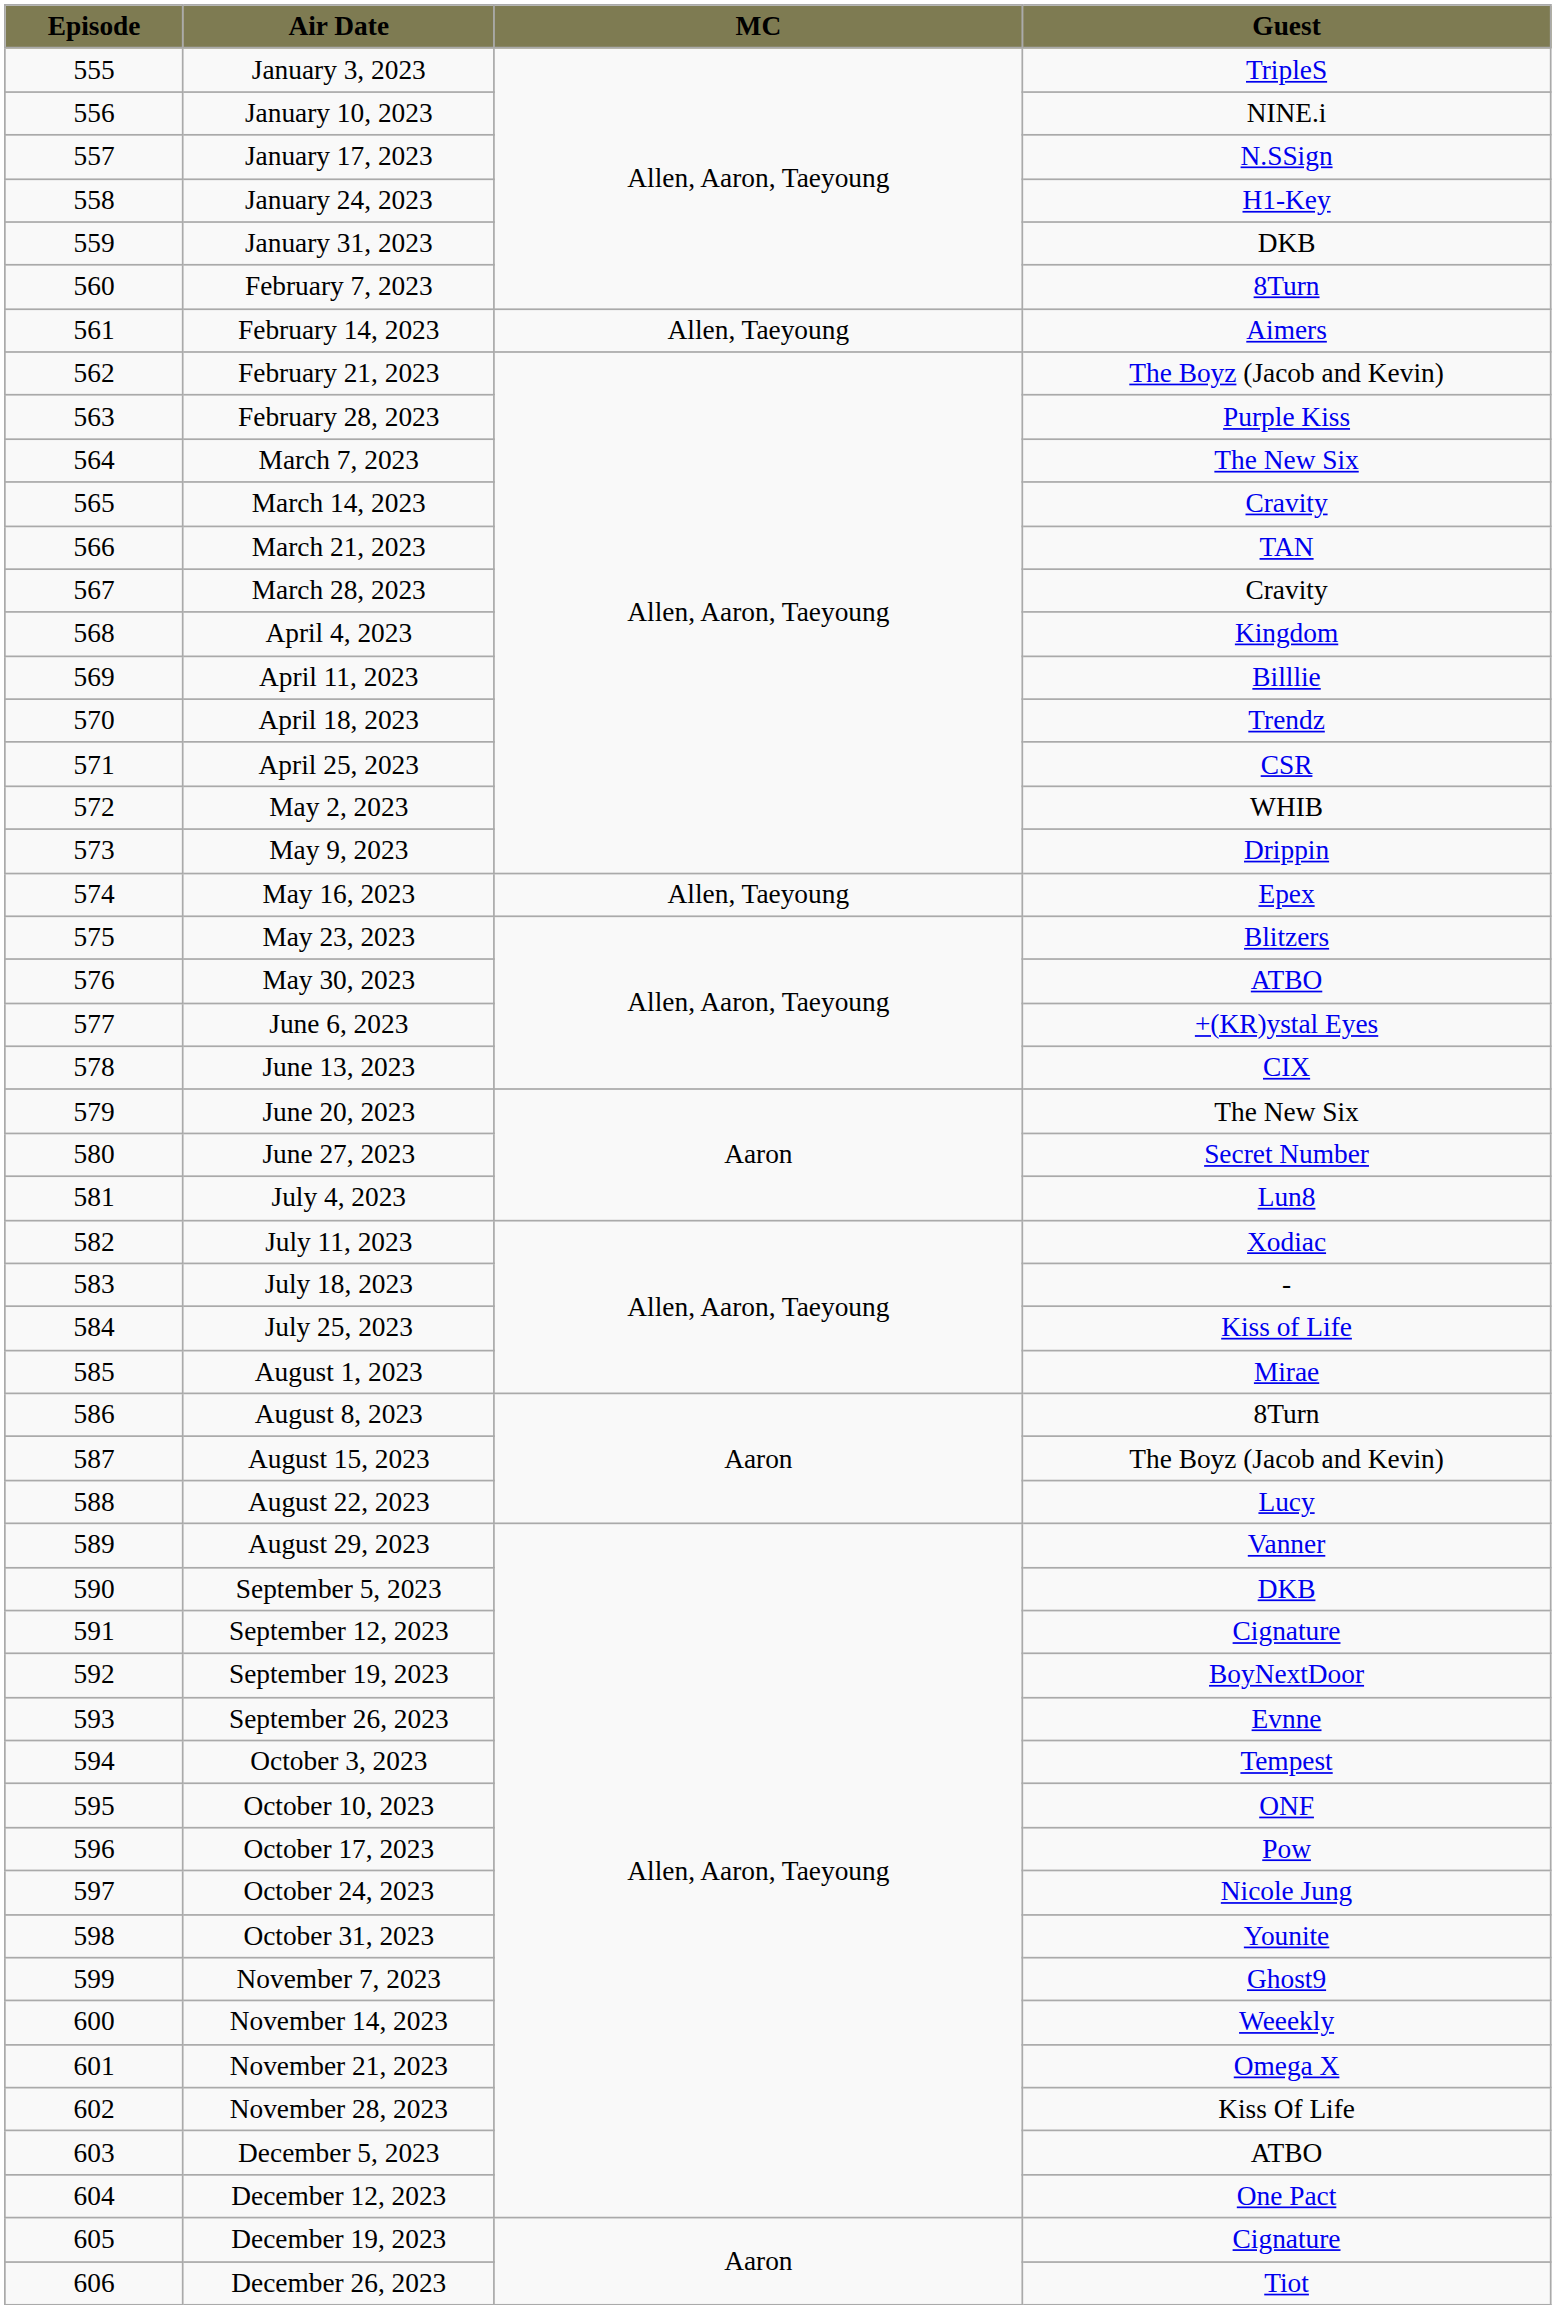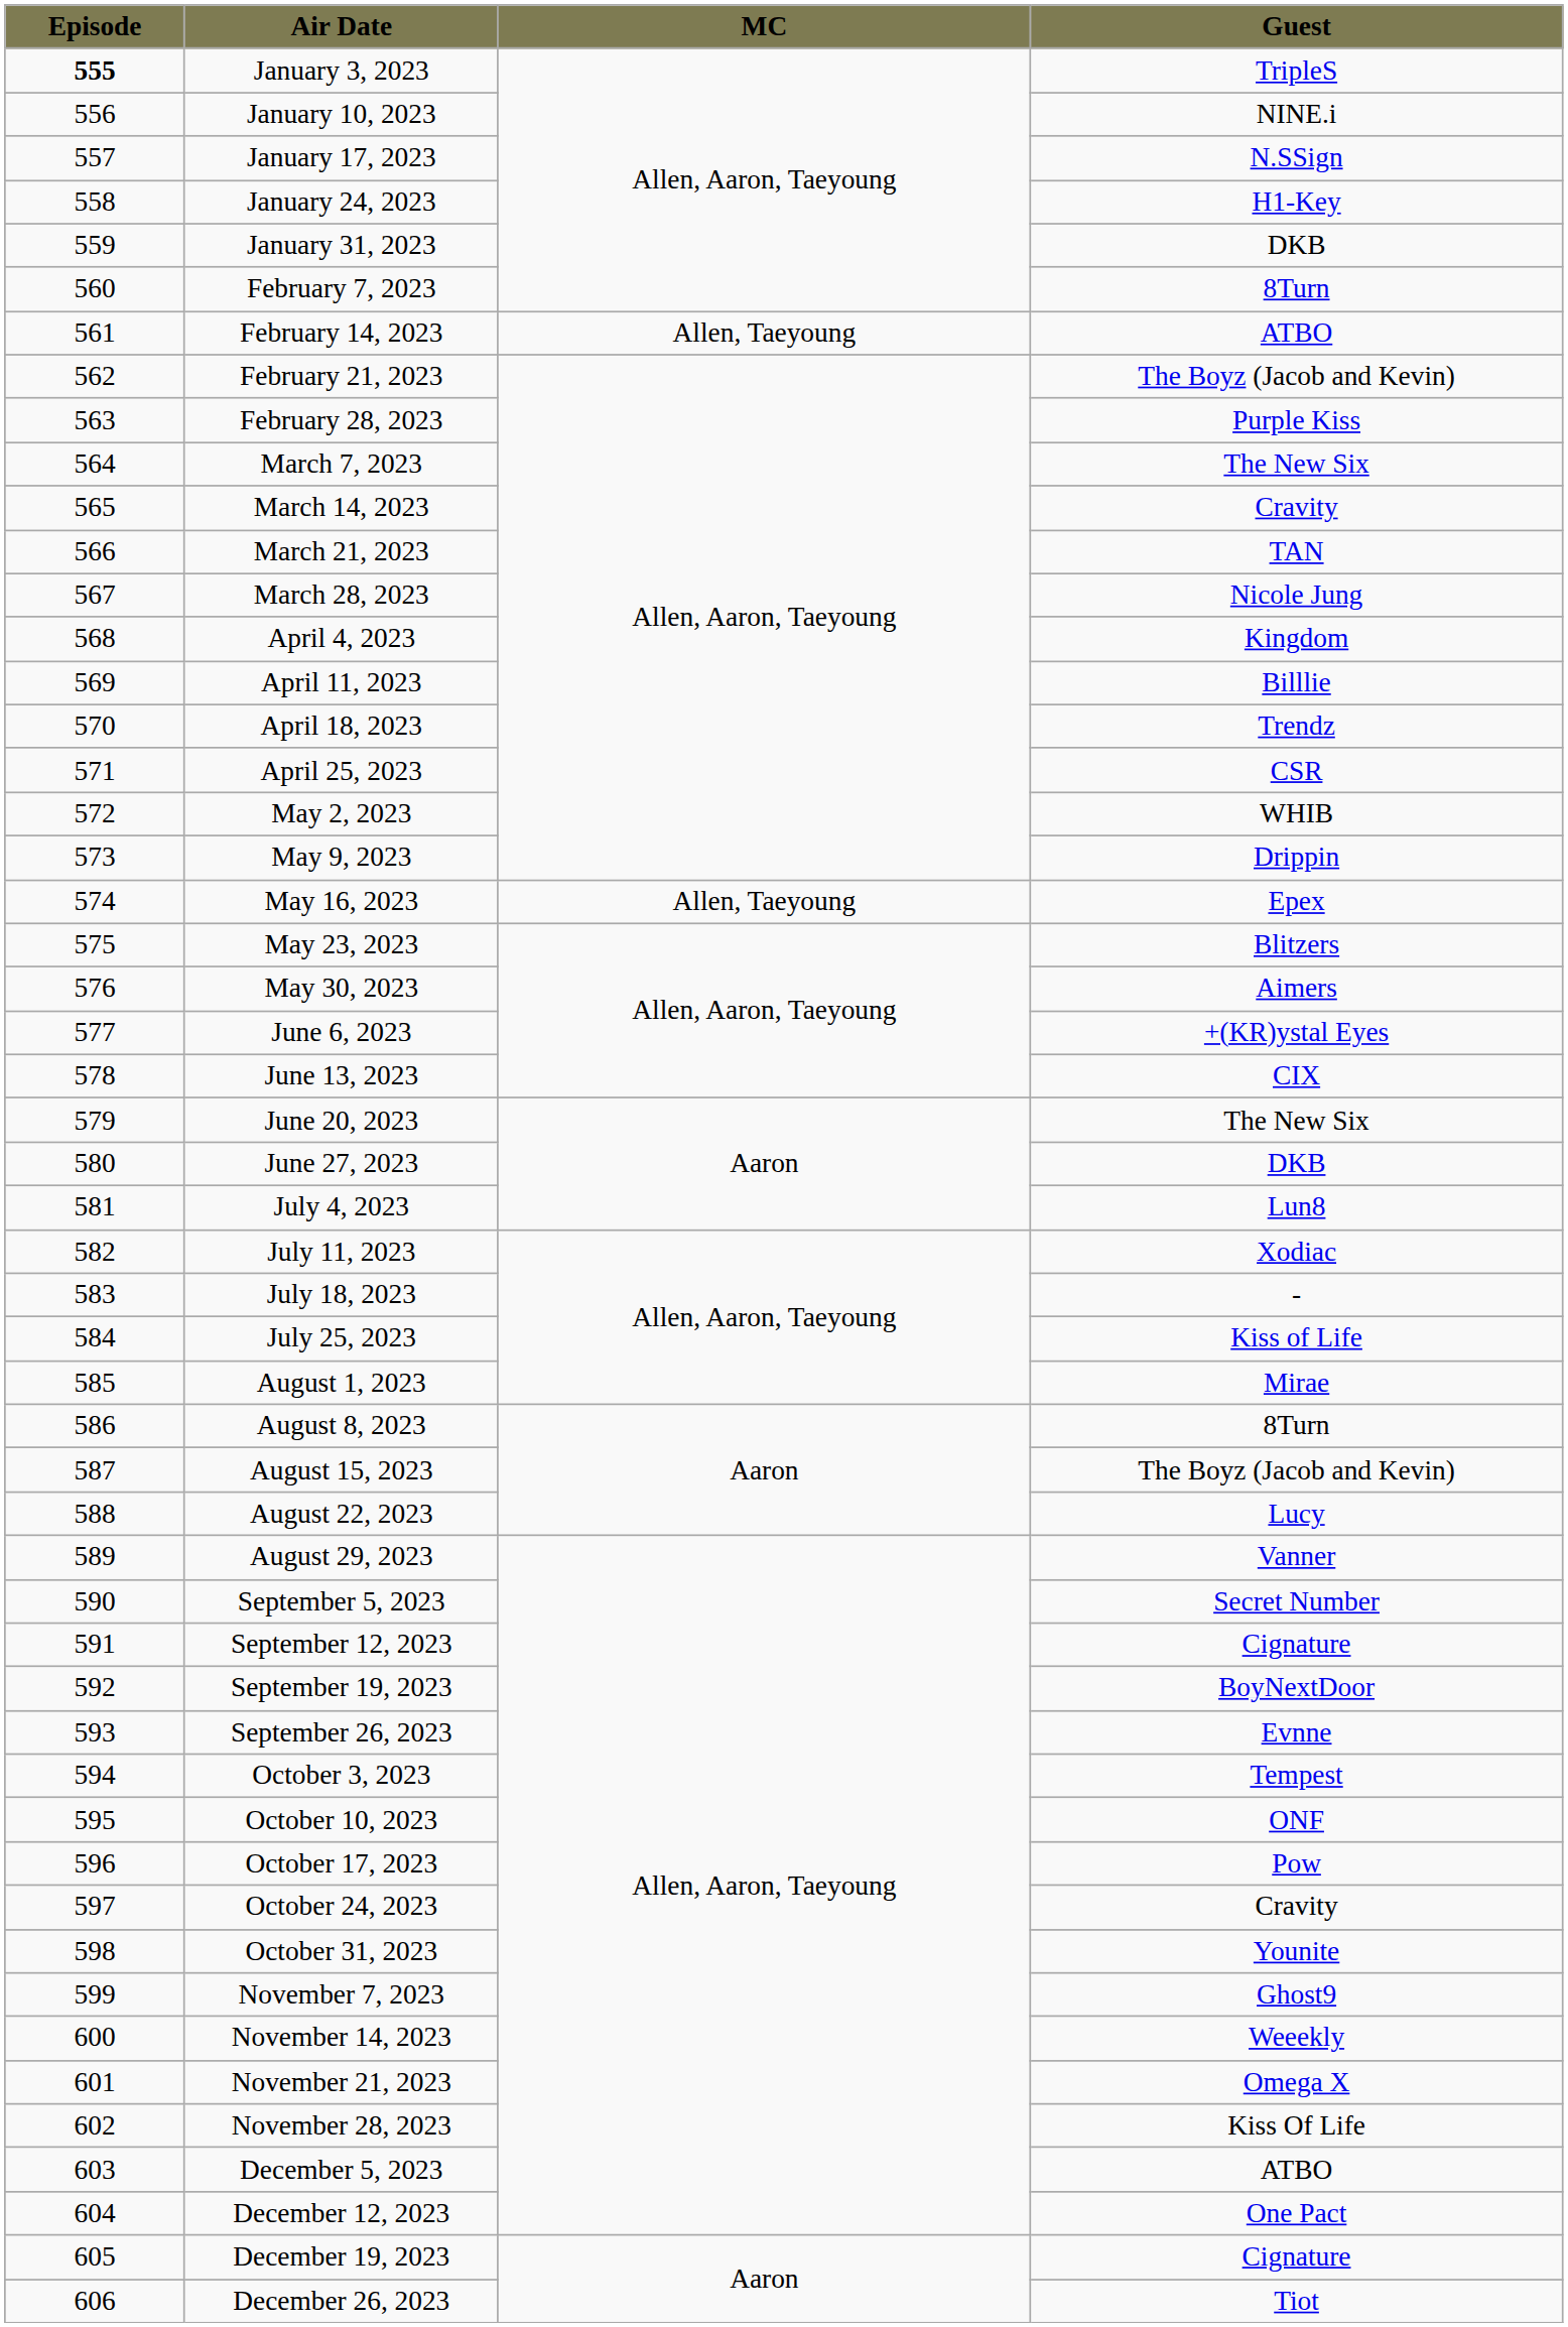January 3, 2023 | Episode: normal -> bold
February 14, 2023 | Guest: Aimers -> ATBO
March 28, 2023 | Guest: Cravity -> Nicole Jung
May 30, 2023 | Guest: ATBO -> Aimers
June 27, 2023 | Guest: Secret Number -> DKB
September 5, 2023 | Guest: DKB -> Secret Number
October 24, 2023 | Guest: Nicole Jung -> Cravity
